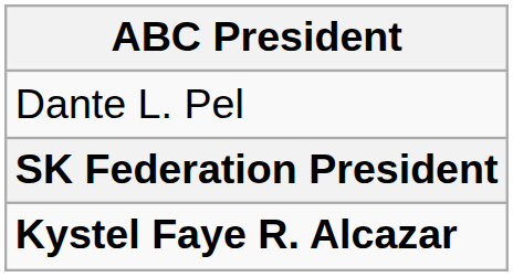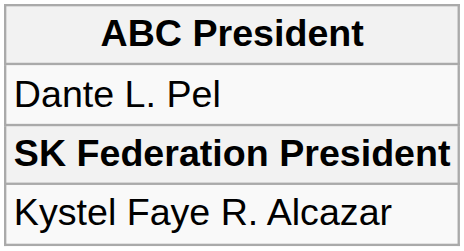row 4 | column 1: bold -> normal
